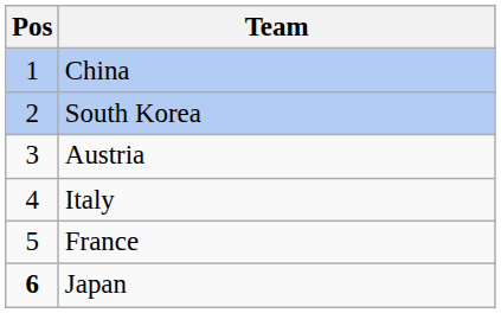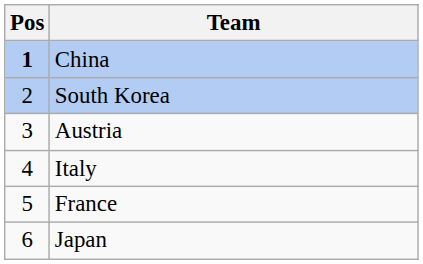China | Pos: normal -> bold
Japan | Pos: bold -> normal
